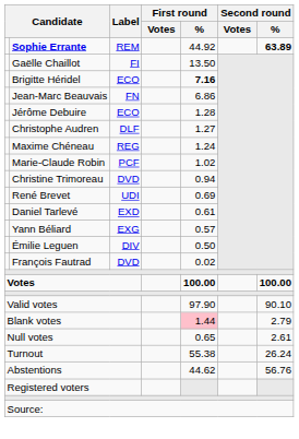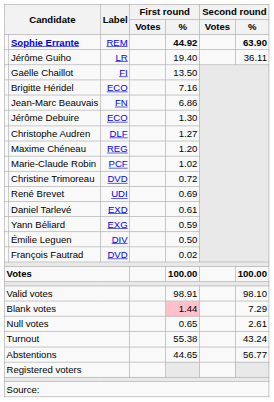Sophie Errante | First round / %: normal -> bold
Sophie Errante | Second round / %: 63.89 -> 63.90
+ row: Jérôme Guiho | LR | 19.40 | 36.11
Brigitte Héridel | First round / %: bold -> normal
Jérôme Debuire | First round / %: 1.28 -> 1.30
Maxime Chéneau | First round / %: 1.24 -> 1.20
Christine Trimoreau | First round / %: 0.94 -> 0.72
Yann Béliard | First round / %: 0.57 -> 0.59
Valid votes | First round / %: 97.90 -> 98.91
Valid votes | Second round / %: 90.10 -> 98.10
Blank votes | Second round / %: 2.79 -> 7.29
Turnout | Second round / %: 26.24 -> 43.24
Abstentions | First round / %: 44.62 -> 44.65
Abstentions | Second round / %: 56.76 -> 56.77
